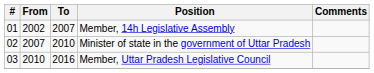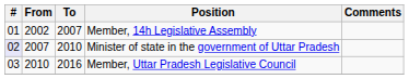Minister of state in the government of Uttar Pradesh | #: no background -> lavender background
